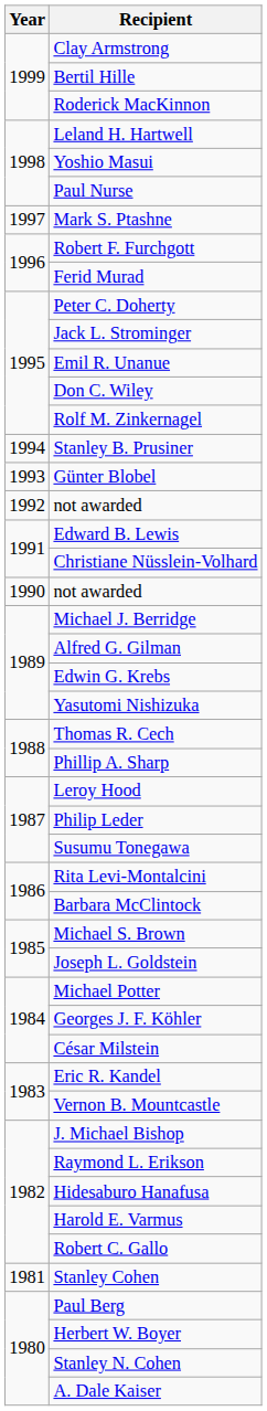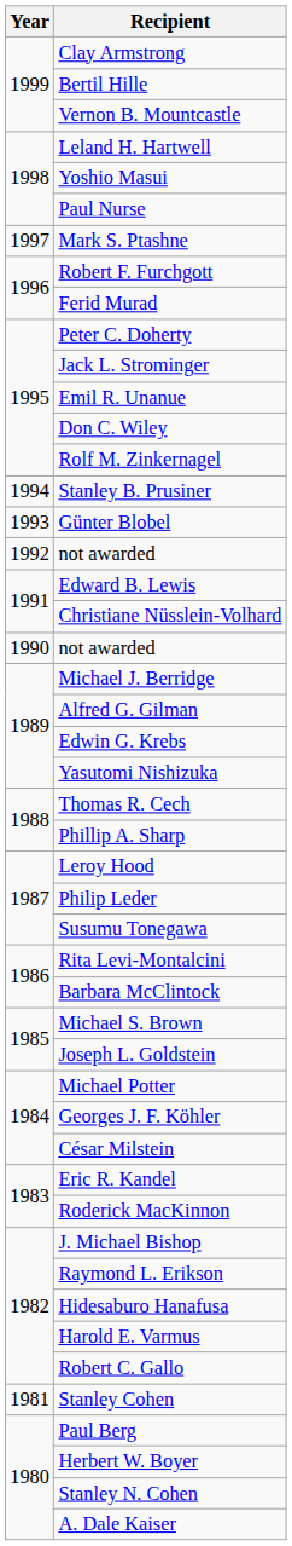row 4 | Recipient: Roderick MacKinnon -> Vernon B. Mountcastle
row 39 | Recipient: Vernon B. Mountcastle -> Roderick MacKinnon
